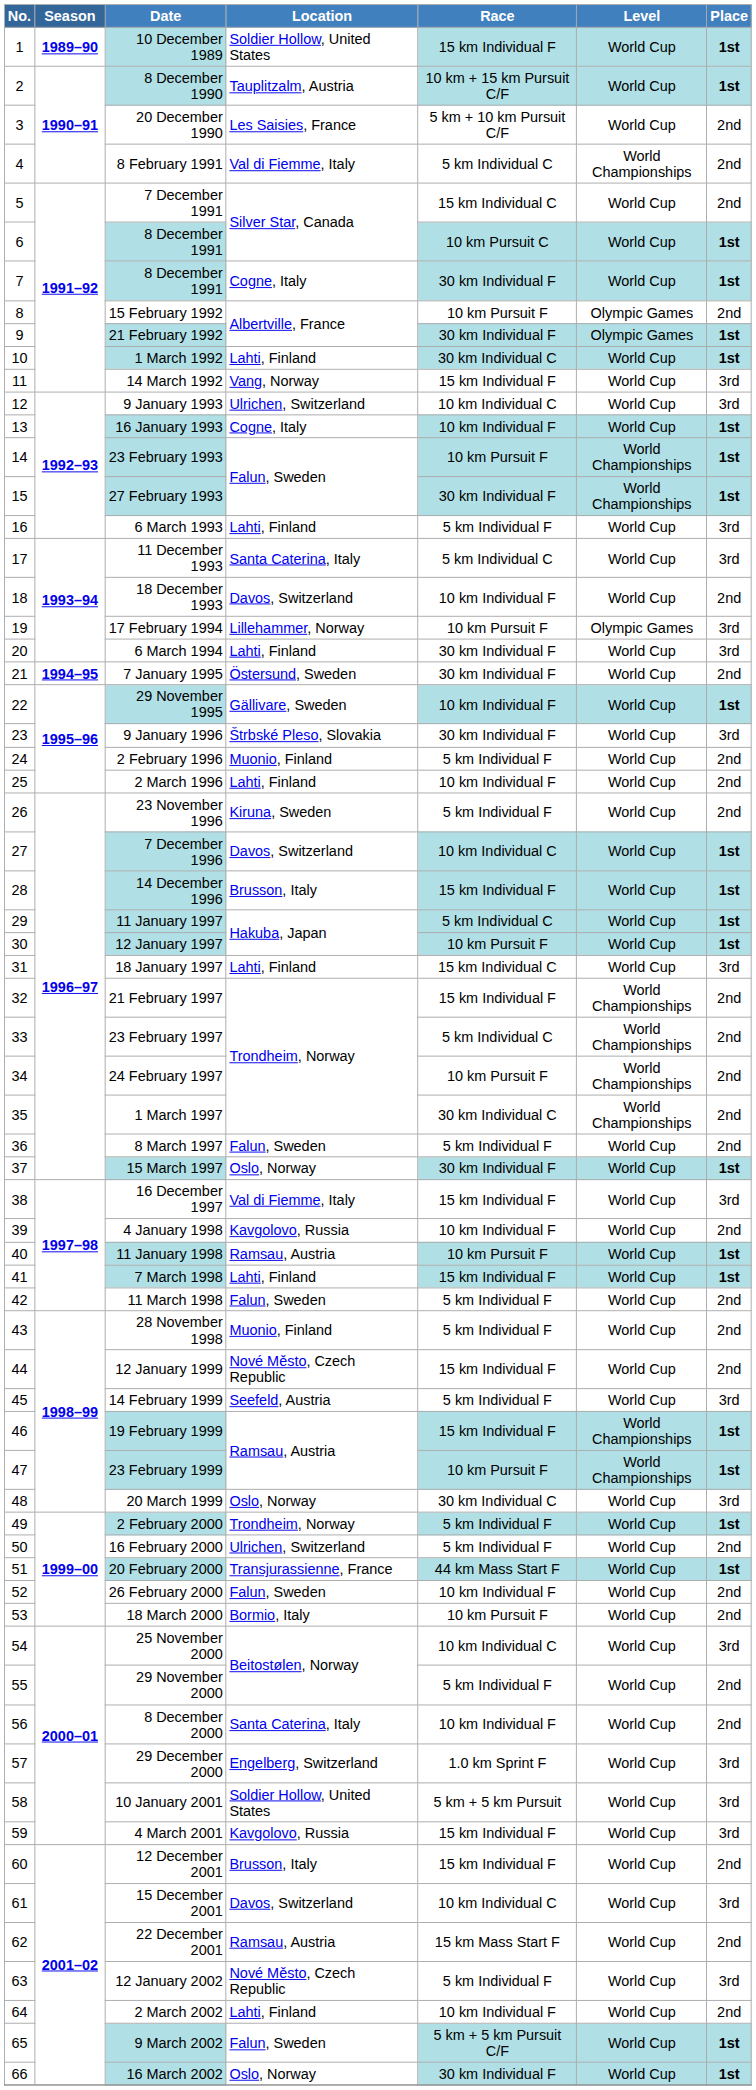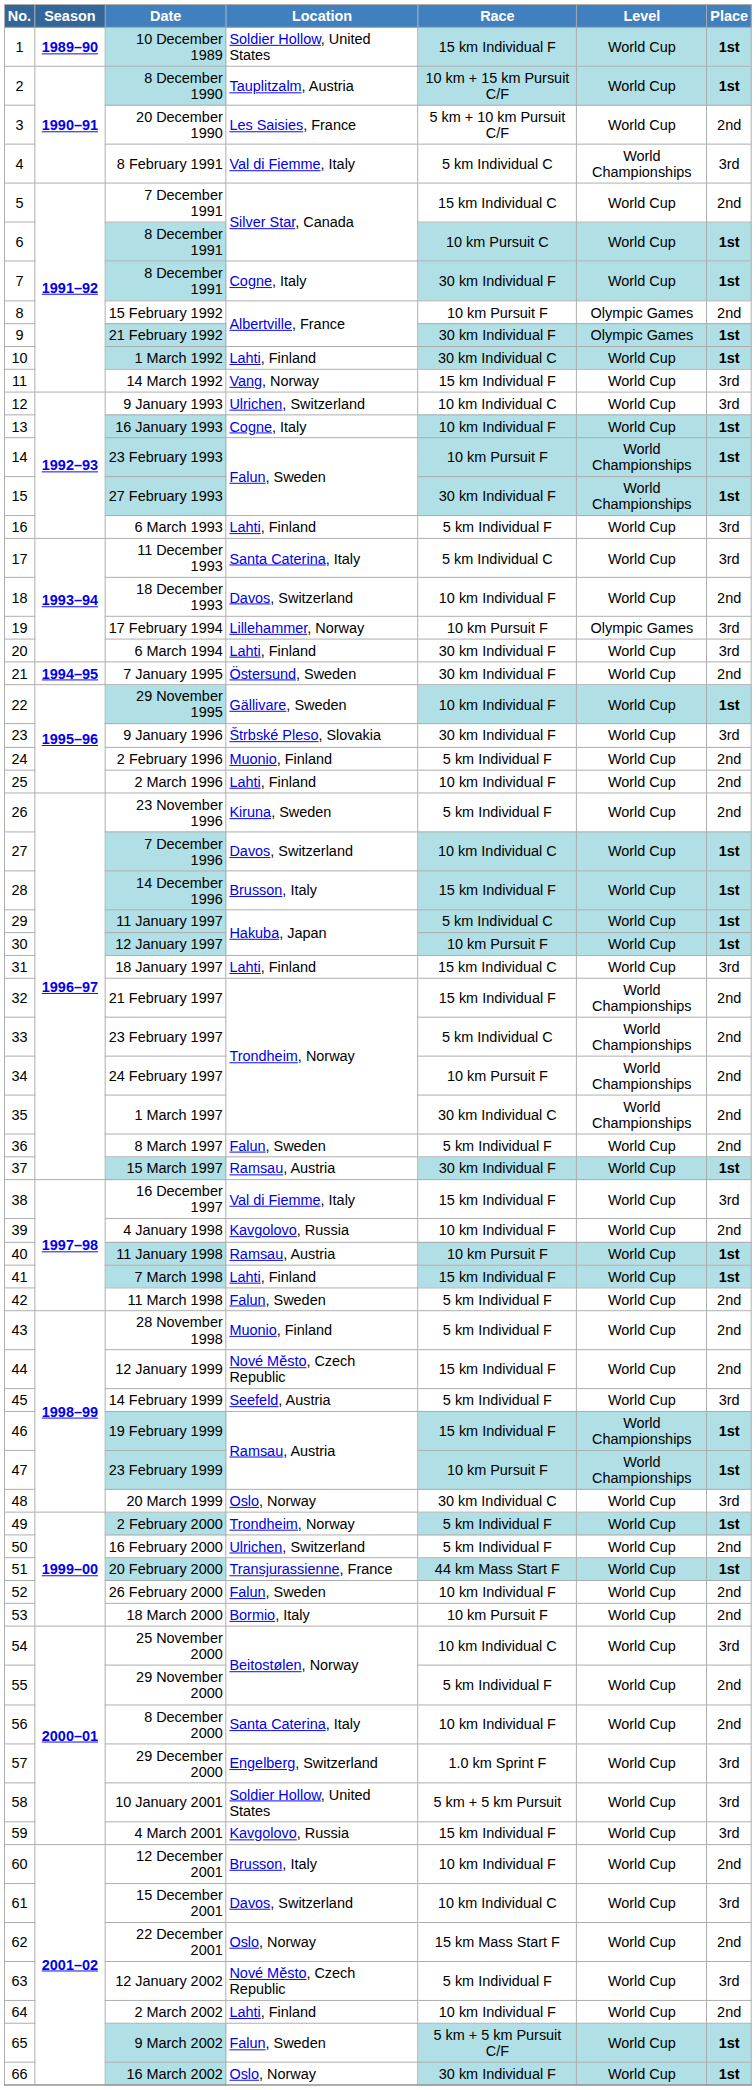8 February 1991 | Place: 2nd -> 3rd
15 March 1997 | Location: Oslo, Norway -> Ramsau, Austria
12 December 2001 | Race: 15 km Individual F -> 10 km Individual F
22 December 2001 | Location: Ramsau, Austria -> Oslo, Norway
